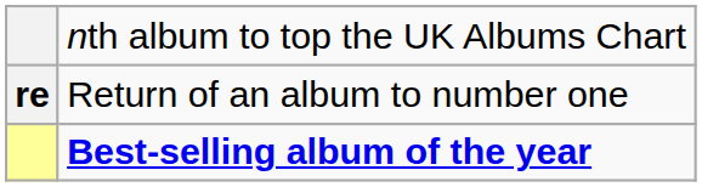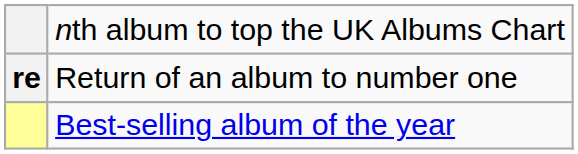row 3 | column 2: bold -> normal
